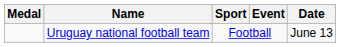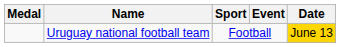Uruguay national football team | Date: no background -> gold background
